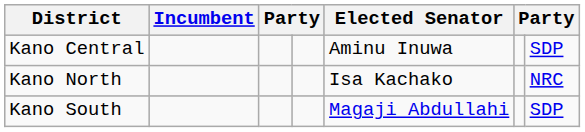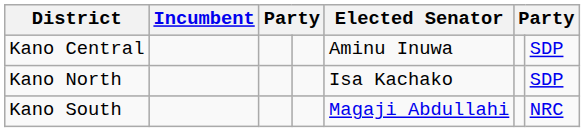Kano North | column 7: NRC -> SDP
Kano South | column 7: SDP -> NRC
